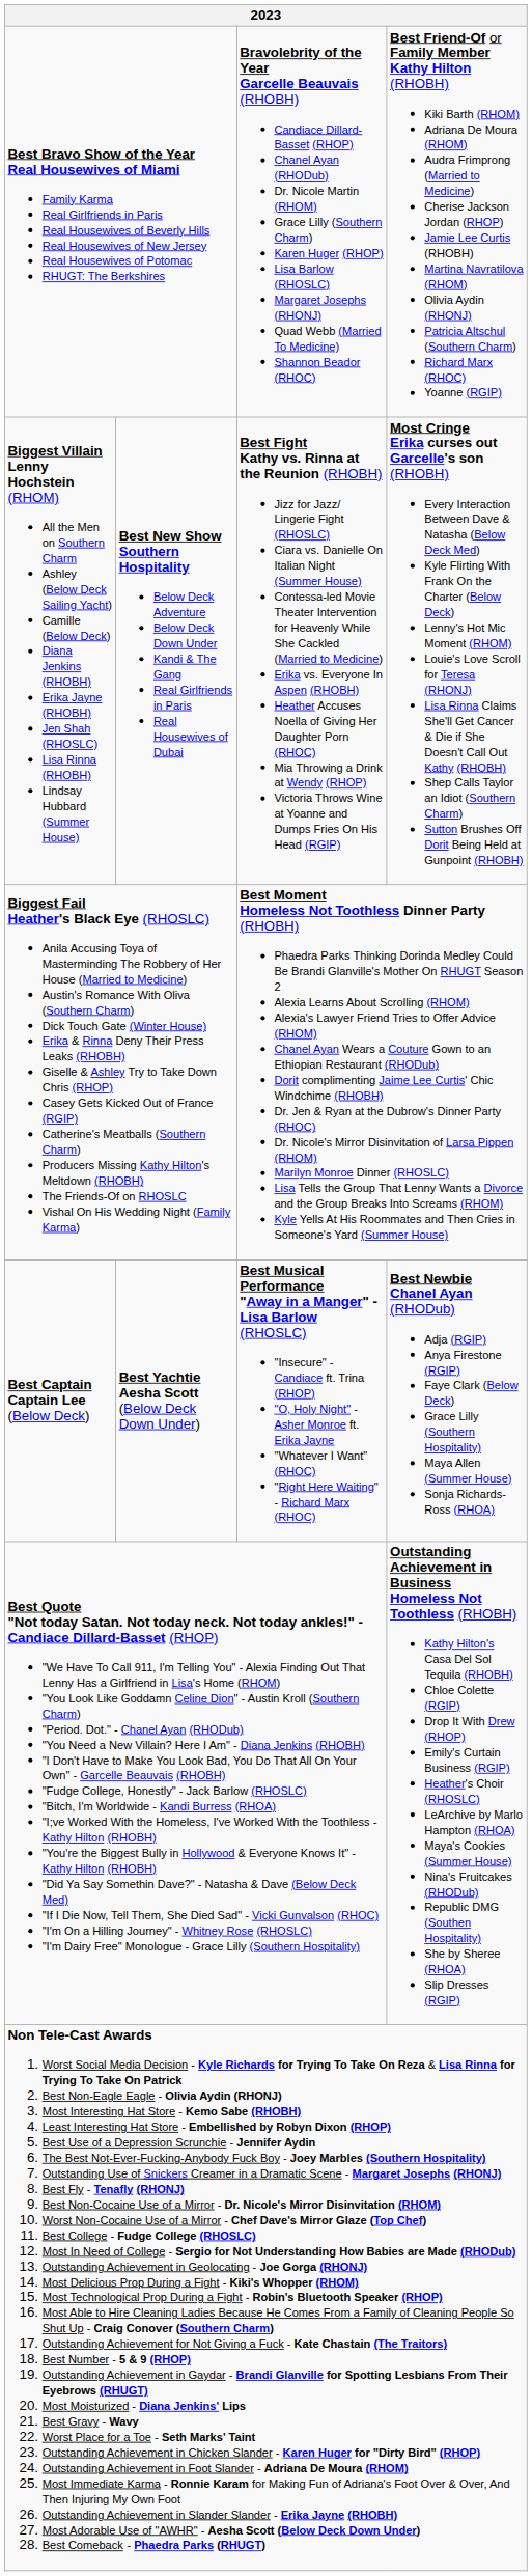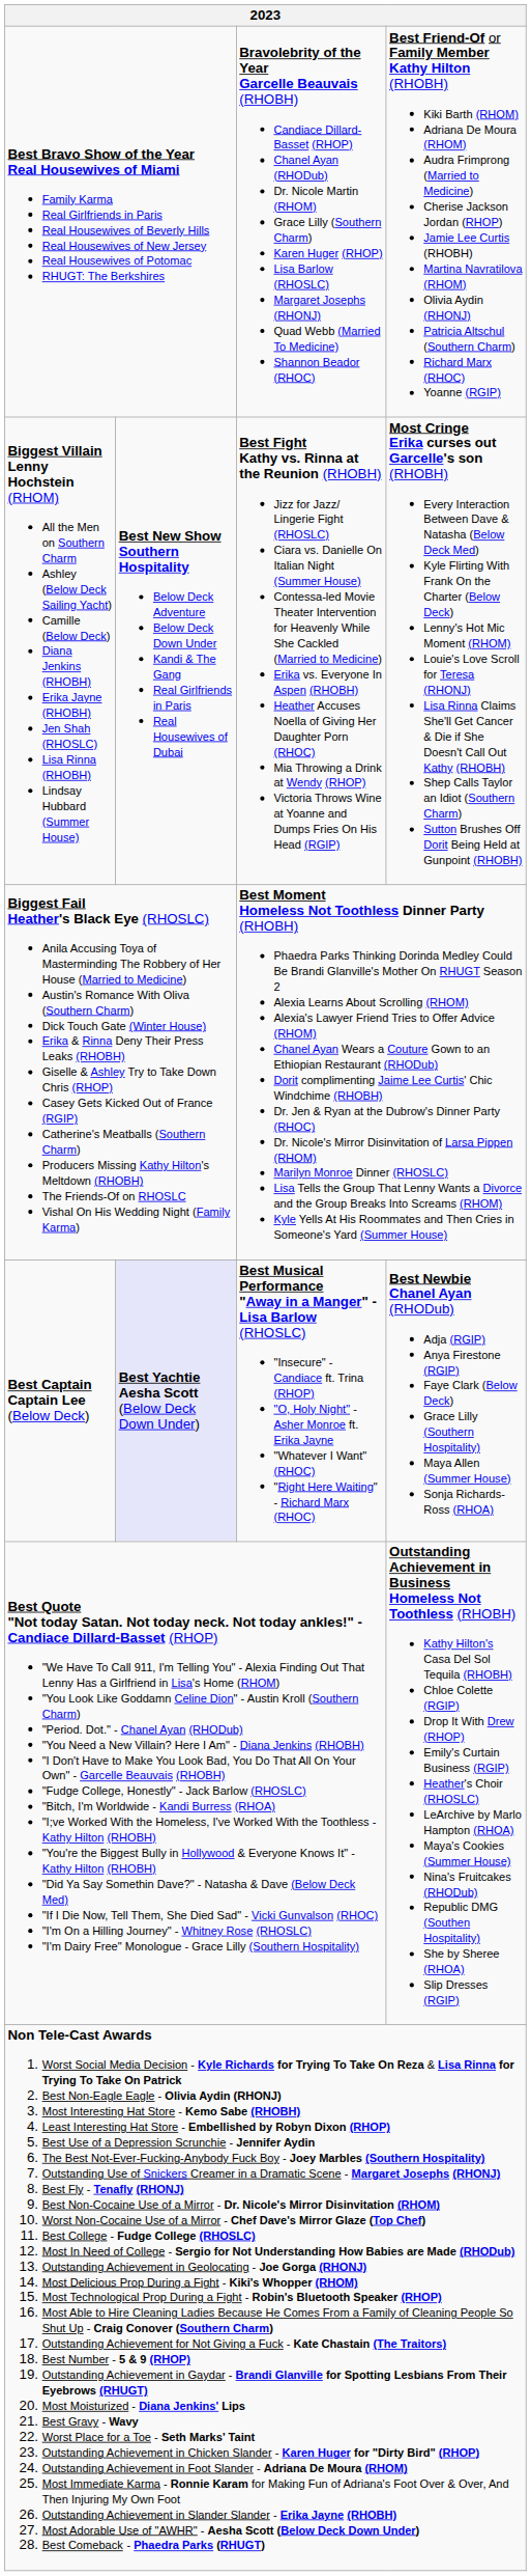Best Captain Captain Lee (Below Deck) | column 2: no background -> lavender background
